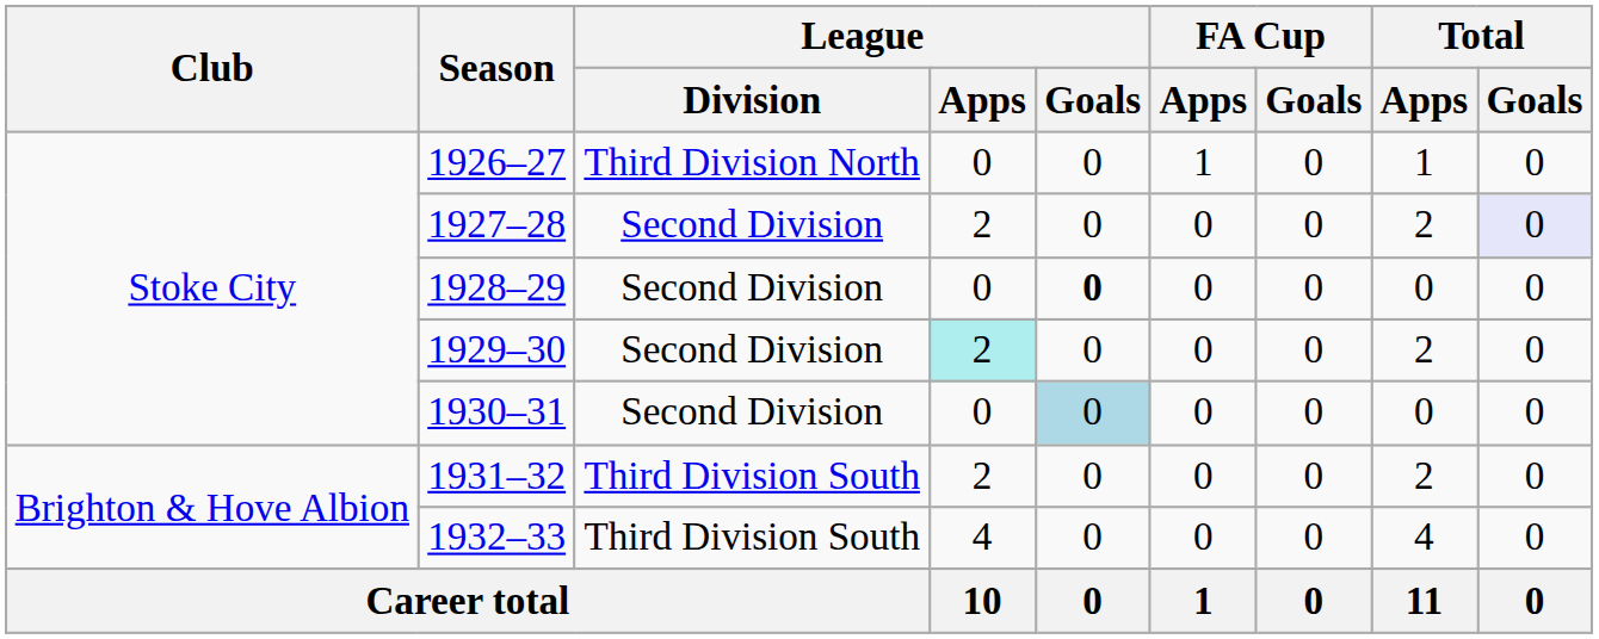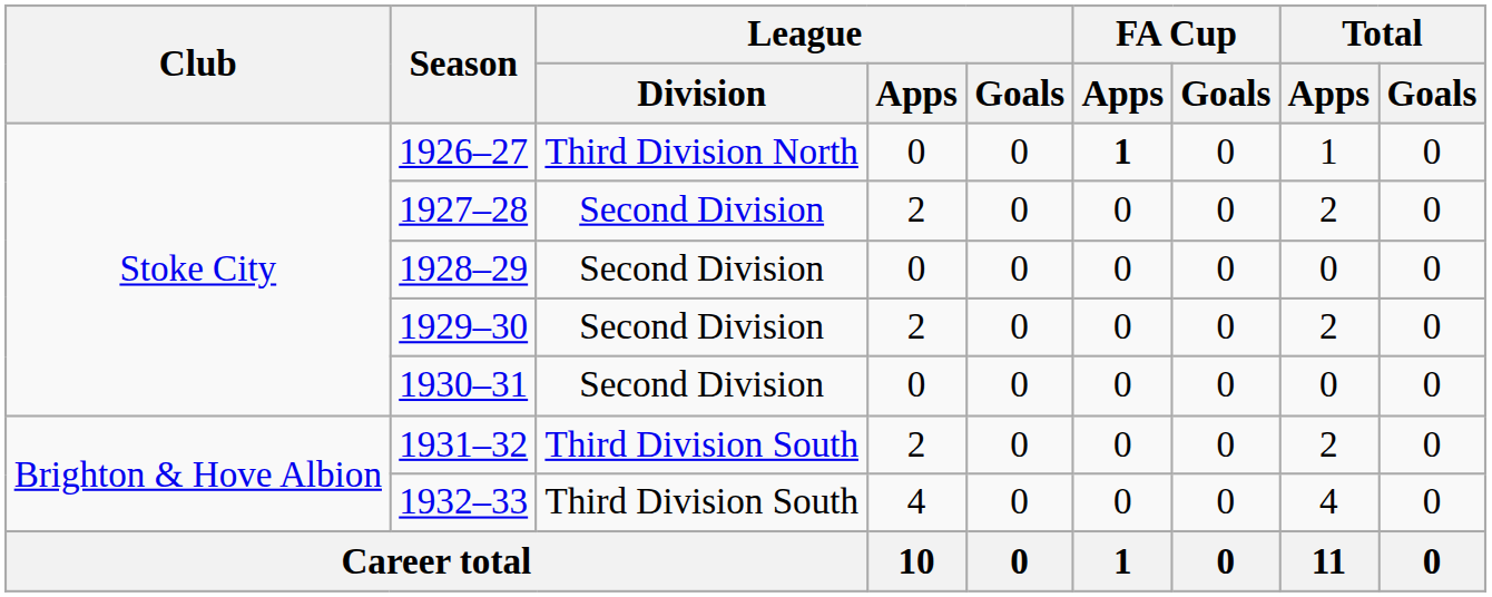1926–27 | FA Cup / Apps: normal -> bold
1927–28 | Total / Goals: lavender background -> no background
1928–29 | League / Goals: bold -> normal
1929–30 | League / Apps: paleturquoise background -> no background
1930–31 | League / Goals: lightblue background -> no background
